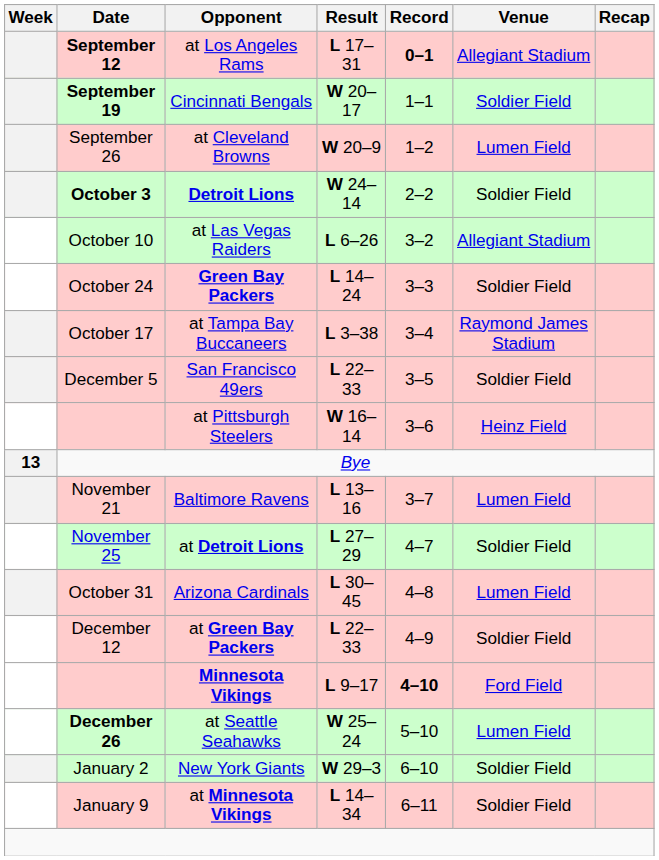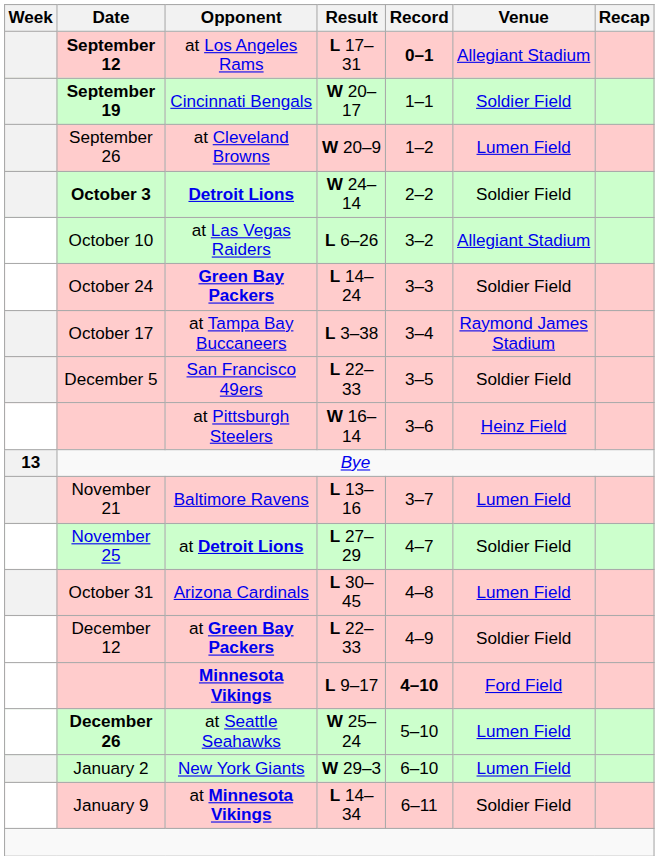New York Giants | Venue: Soldier Field -> Lumen Field
